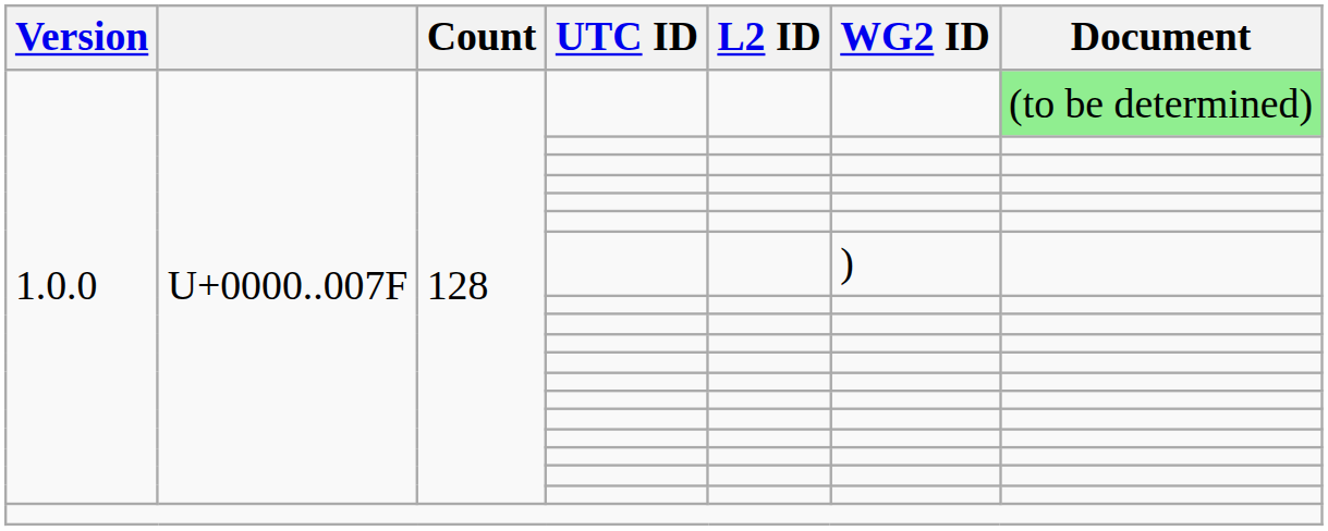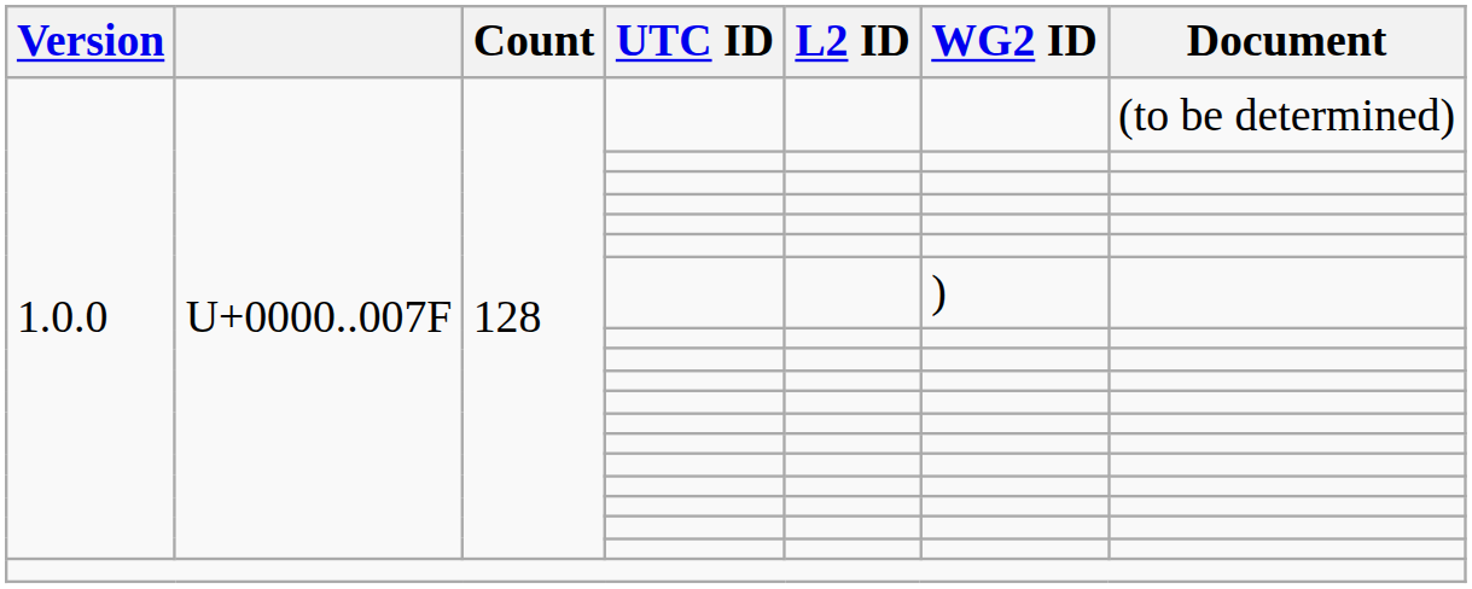row 2 | Document: lightgreen background -> no background
